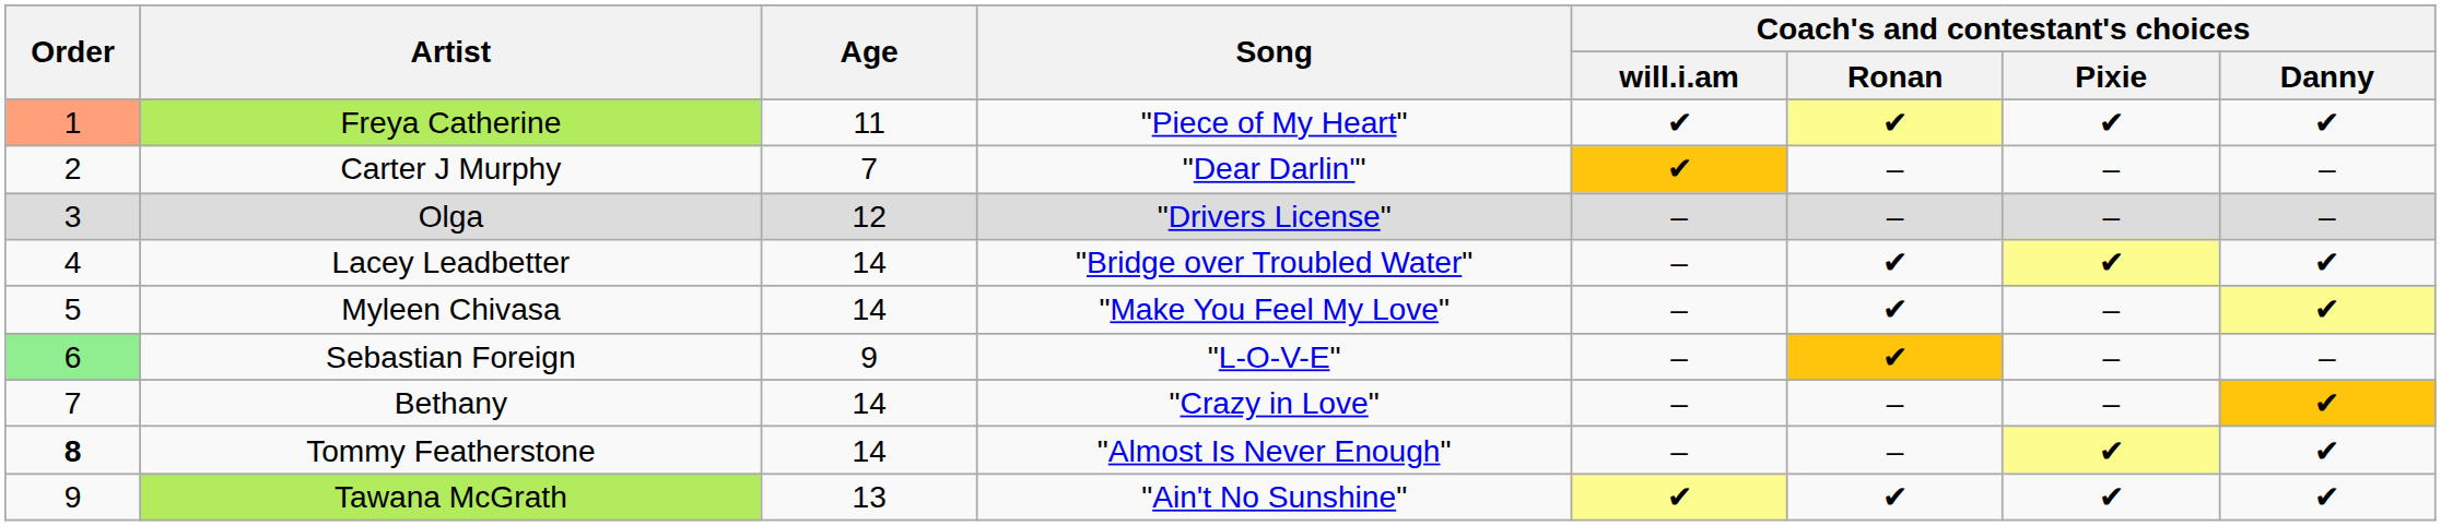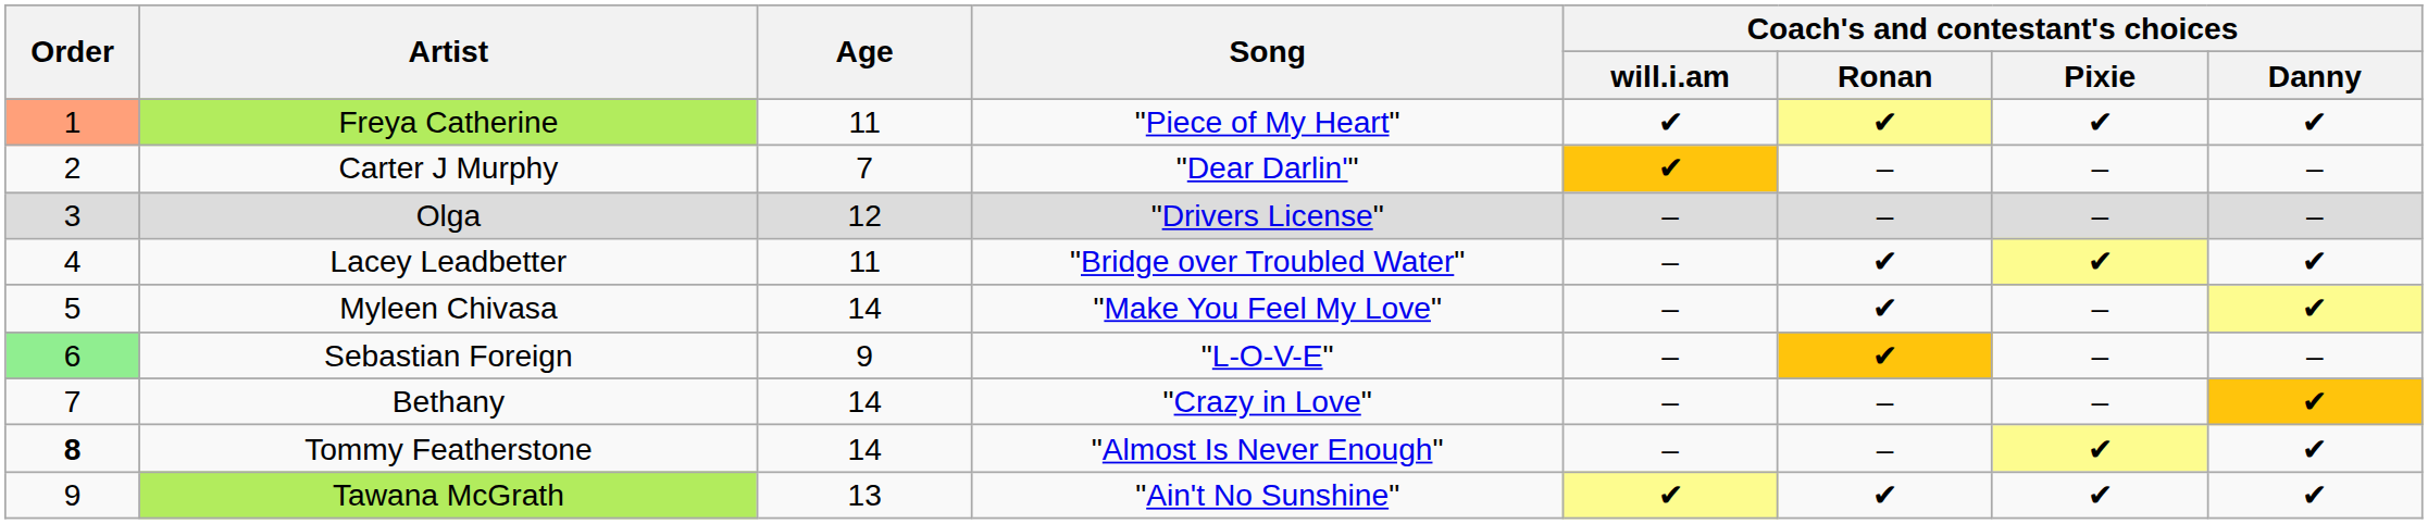Lacey Leadbetter | Age: 14 -> 11
